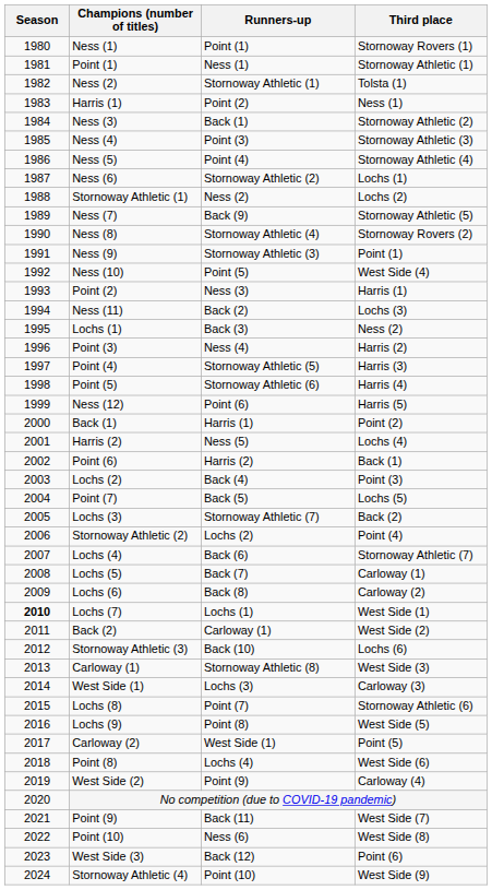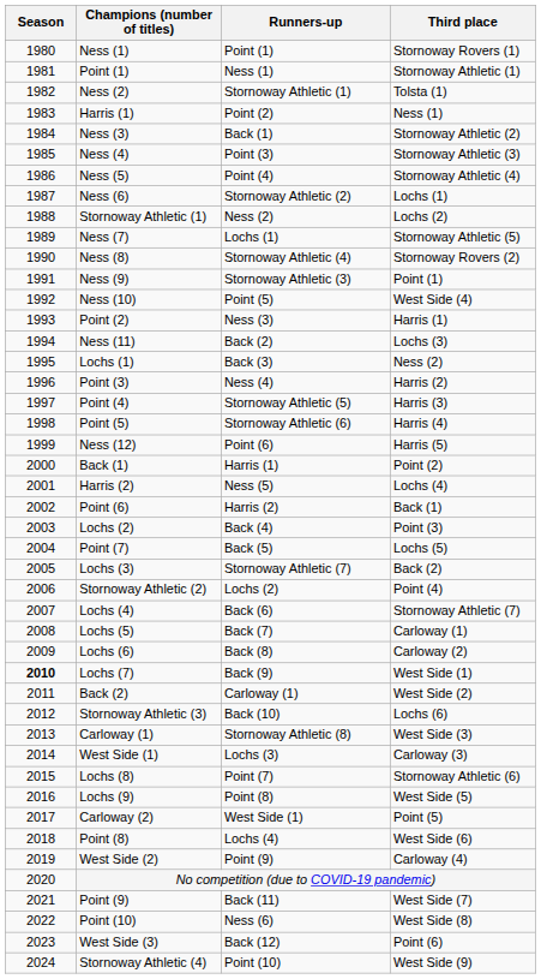Ness (7) | Runners-up: Back (9) -> Lochs (1)
Lochs (7) | Runners-up: Lochs (1) -> Back (9)
